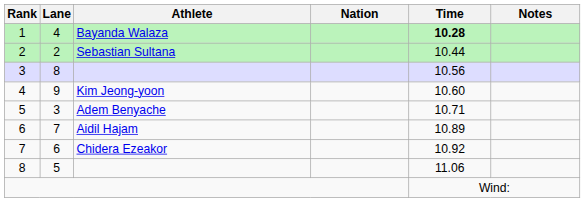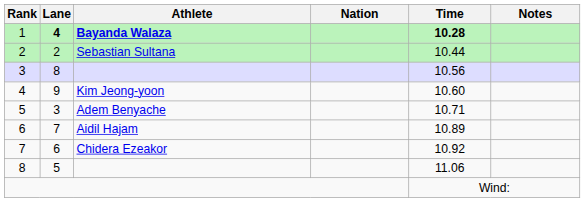1 | Lane: normal -> bold
1 | Athlete: normal -> bold
